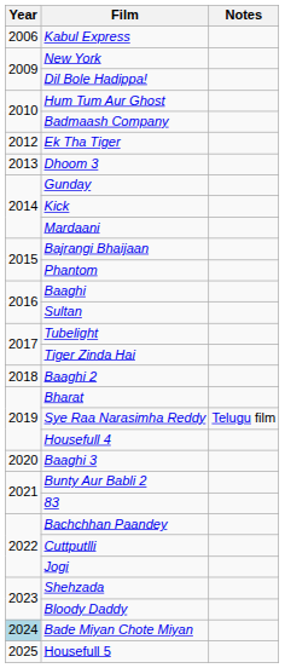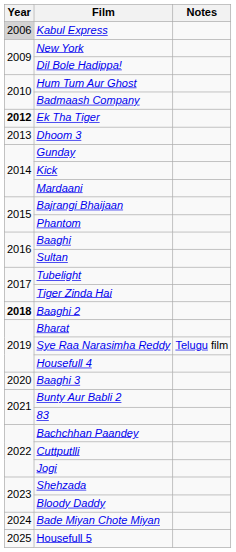Kabul Express | Year: no background -> lightgrey background
Ek Tha Tiger | Year: normal -> bold
Baaghi 2 | Year: normal -> bold
Bade Miyan Chote Miyan | Year: lightblue background -> no background
